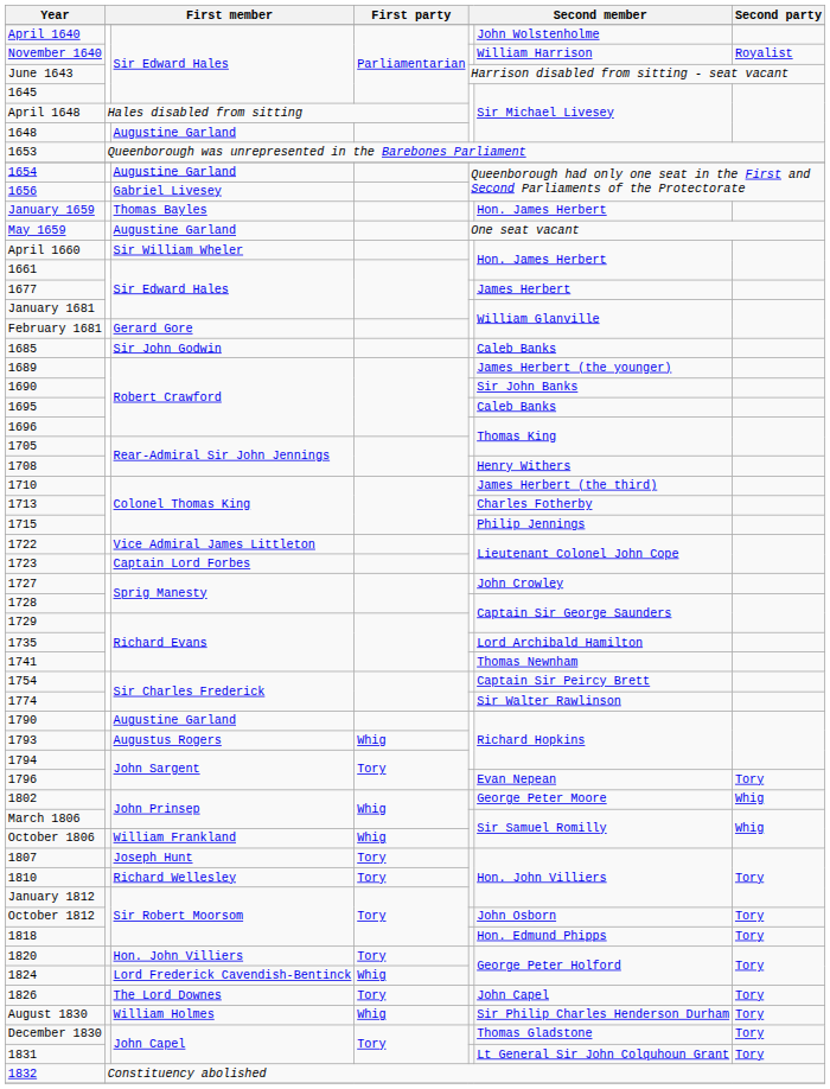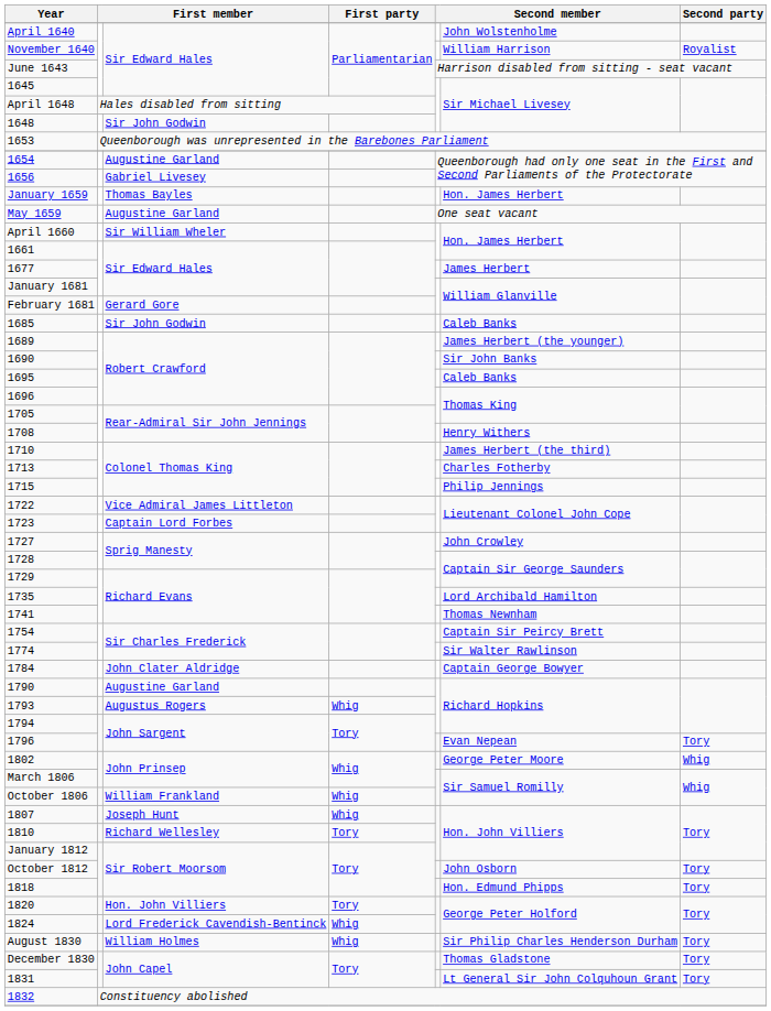1648 | column 3: Augustine Garland -> Sir John Godwin
+ row: 1784 | John Clater Aldridge | Captain George Bowyer
1807 | First party: Tory -> Whig
- row: 1826 | The Lord Downes | Tory | John Capel | Tory
